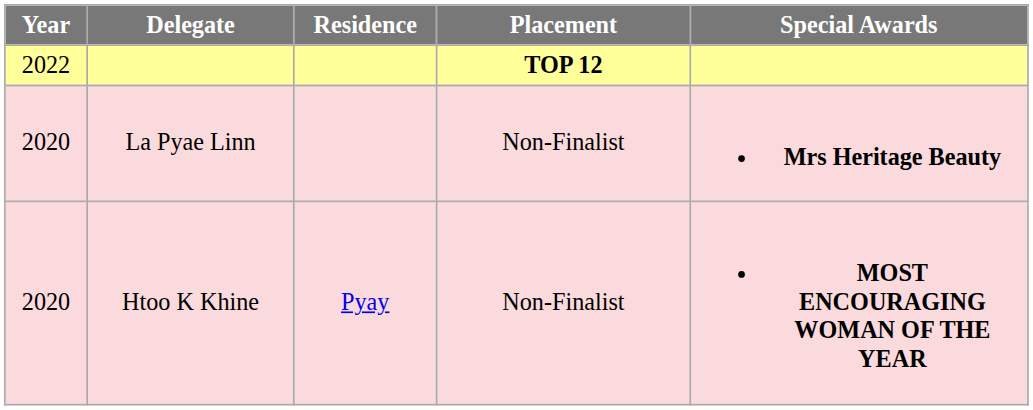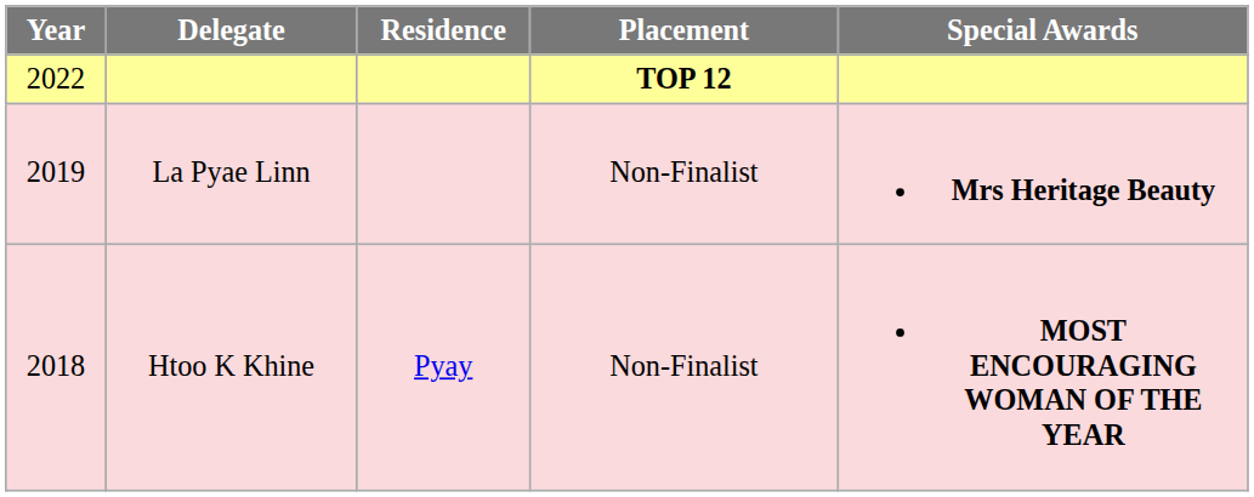La Pyae Linn | Year: 2020 -> 2019
Htoo K Khine | Year: 2020 -> 2018
